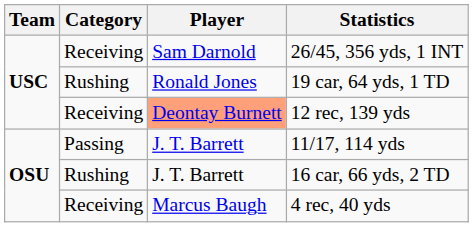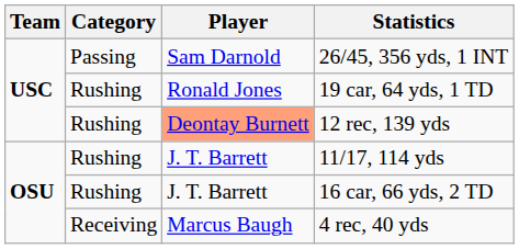26/45, 356 yds, 1 INT | Category: Receiving -> Passing
12 rec, 139 yds | Category: Receiving -> Rushing
11/17, 114 yds | Category: Passing -> Rushing
